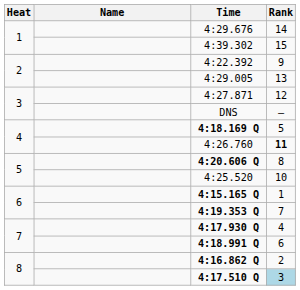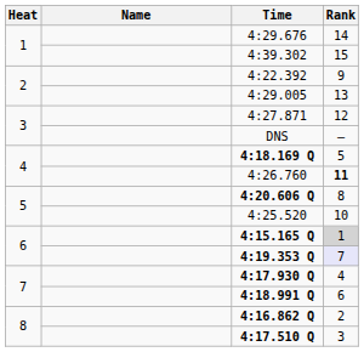4:15.165 Q | Rank: no background -> lightgrey background
4:19.353 Q | Rank: no background -> lavender background
4:17.510 Q | Rank: lightblue background -> no background
